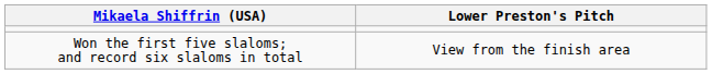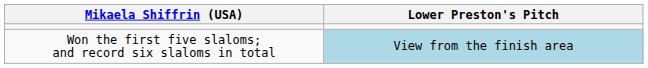row 3 | Lower Preston's Pitch: no background -> lightblue background
